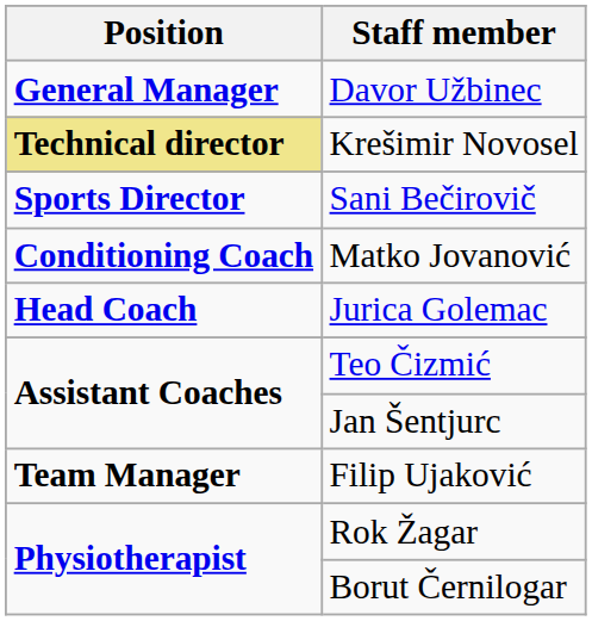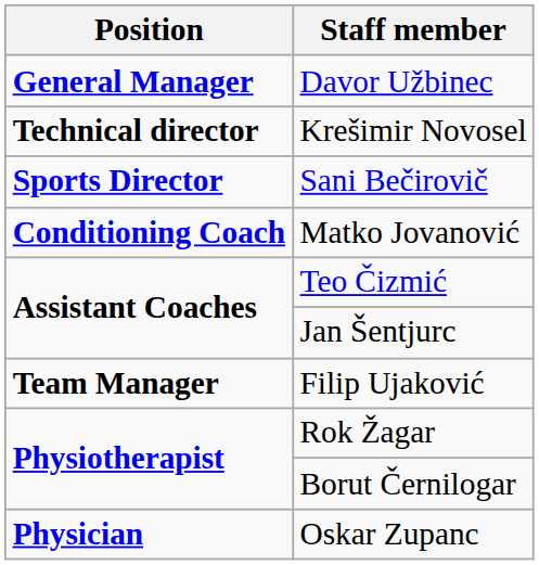Krešimir Novosel | Position: khaki background -> no background
- row: Head Coach | Jurica Golemac
+ row: Physician | Oskar Zupanc
